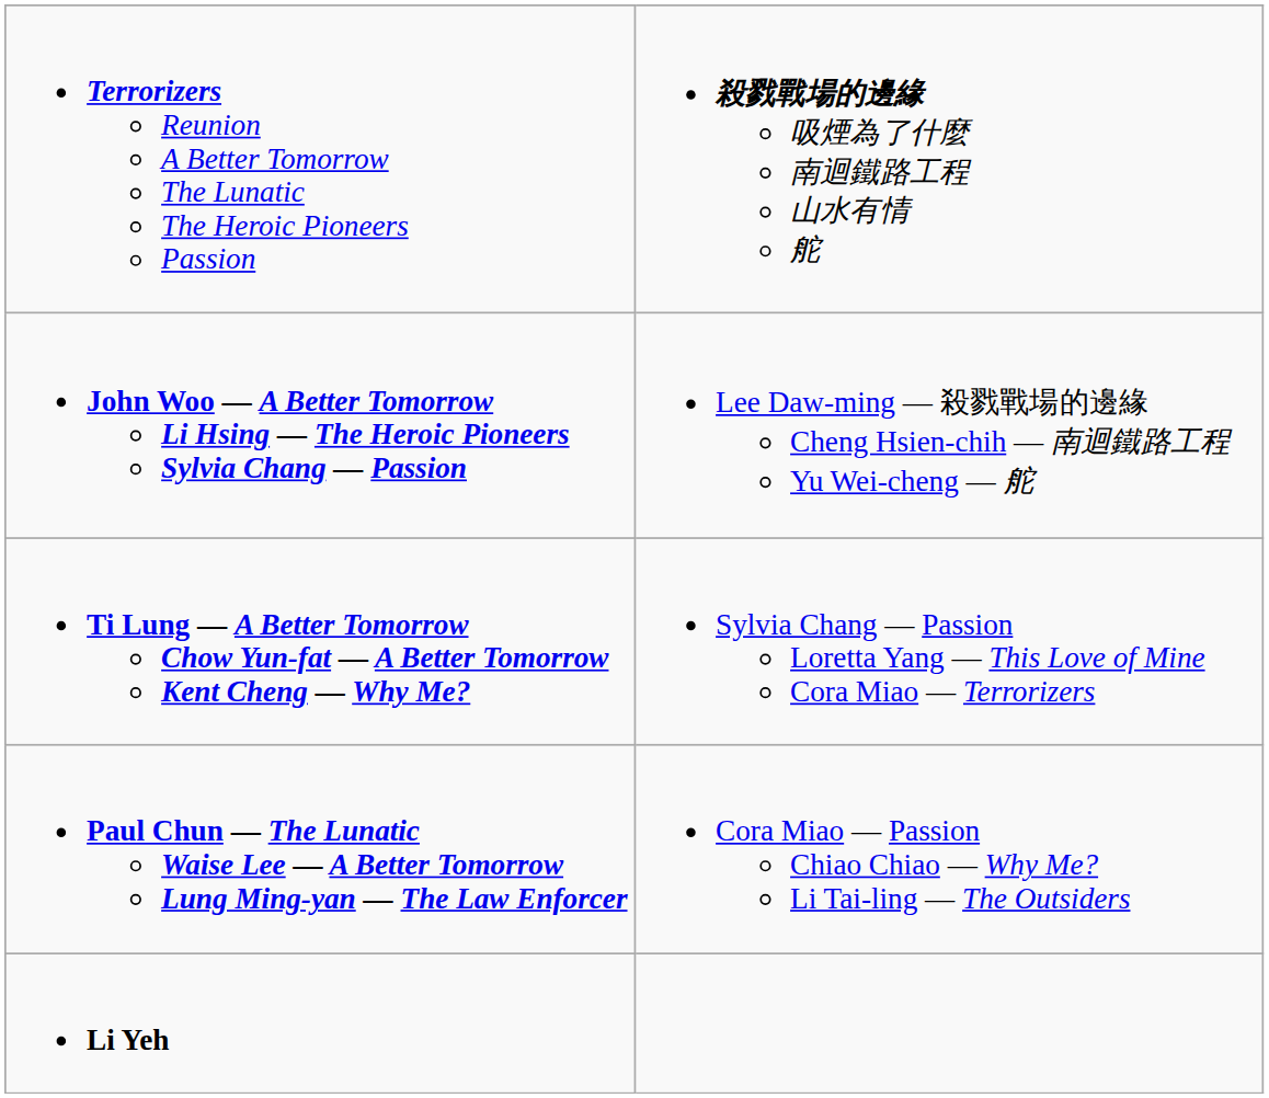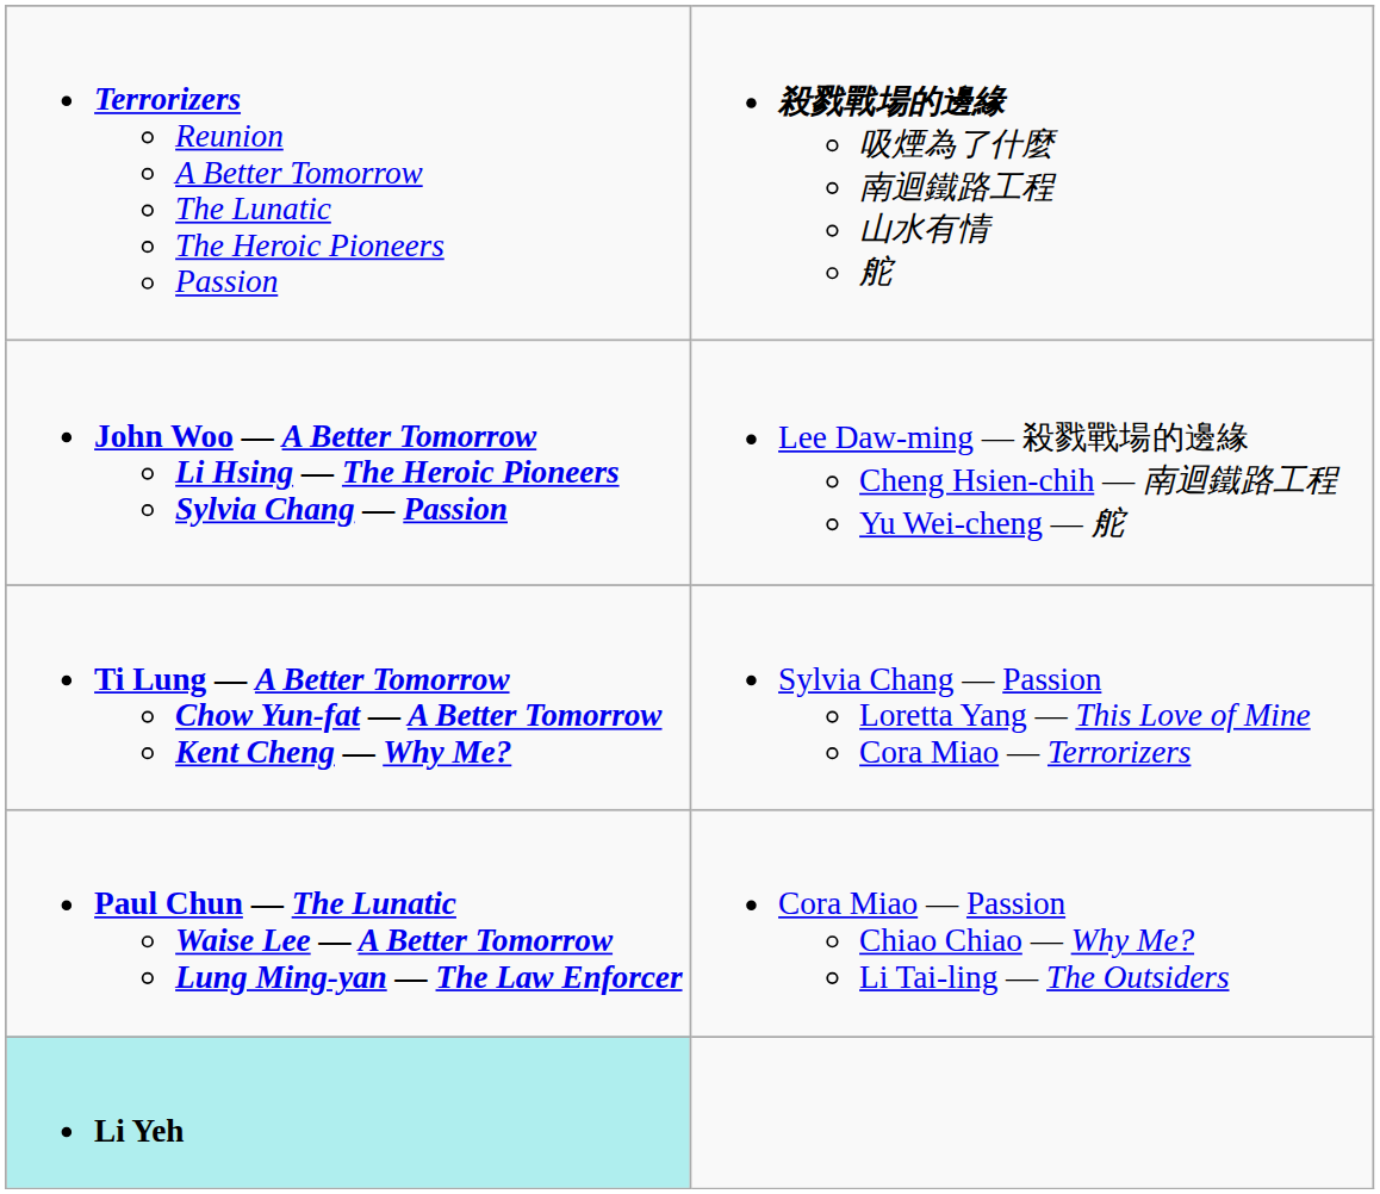Li Yeh | column 1: no background -> paleturquoise background
